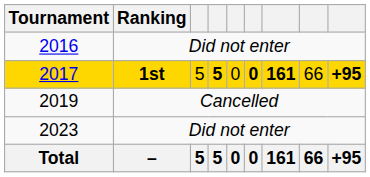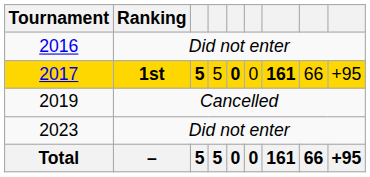2017 | column 3: normal -> bold
2017 | column 4: bold -> normal
2017 | column 5: normal -> bold
2017 | column 6: bold -> normal
2017 | column 9: bold -> normal
